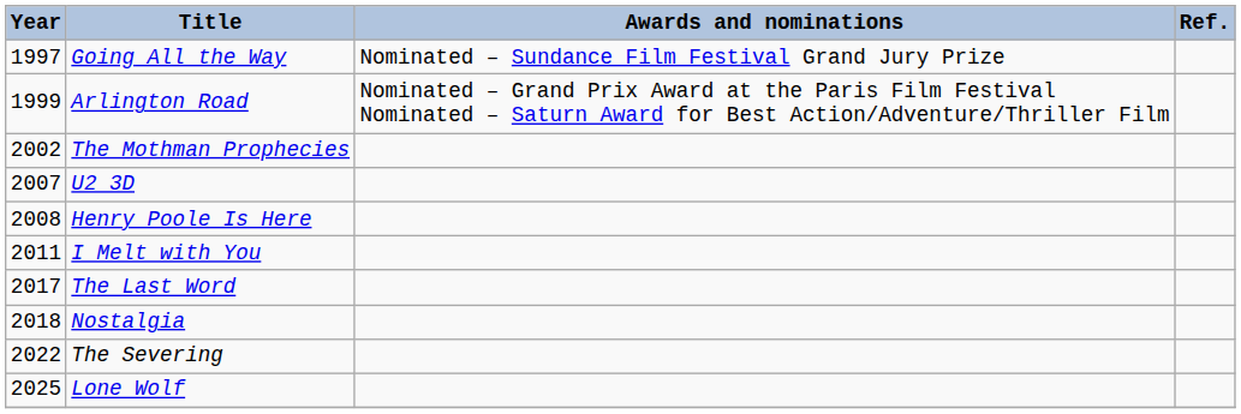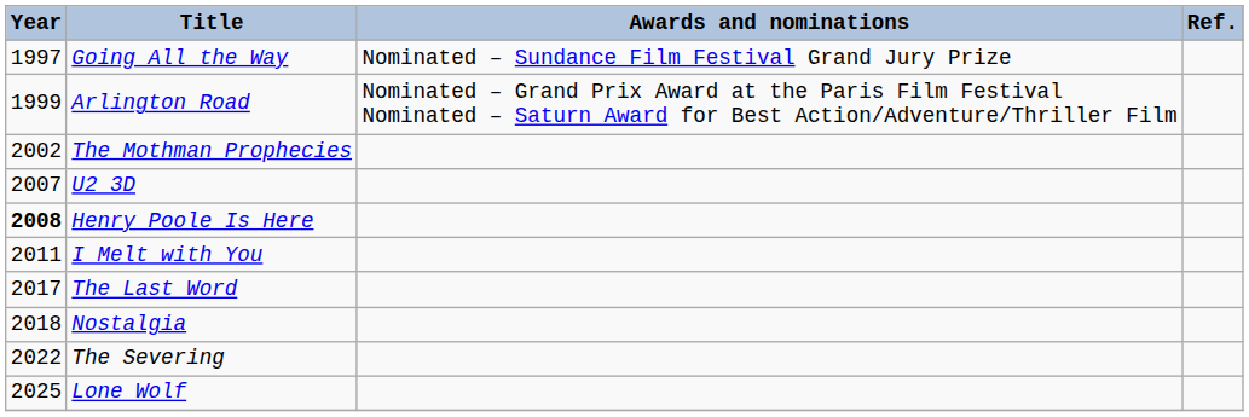Henry Poole Is Here | Year: normal -> bold
